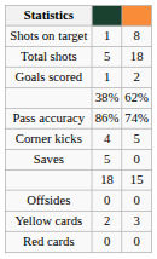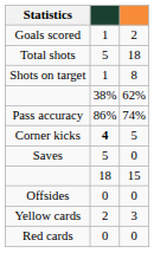rows swapped: Goals scored <-> Shots on target
Corner kicks | column 2: normal -> bold
